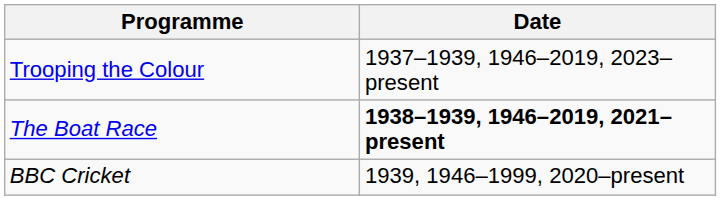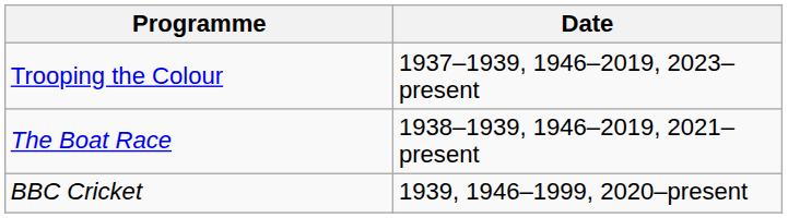The Boat Race | Date: bold -> normal
